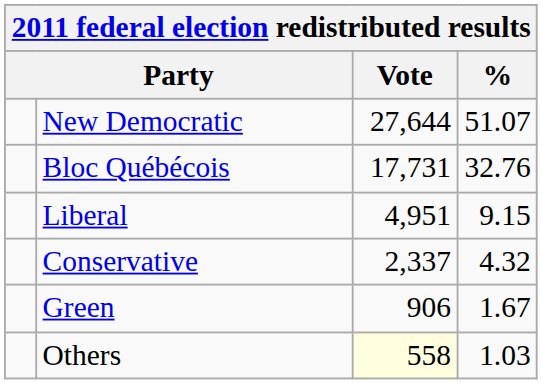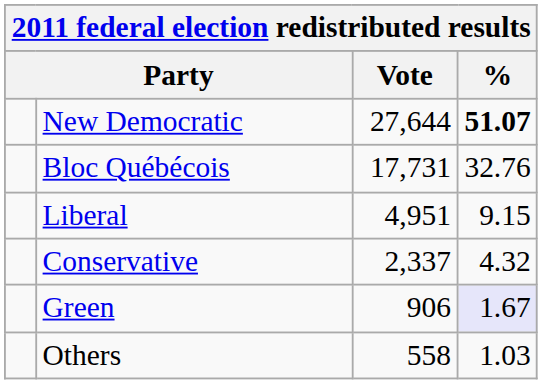New Democratic | %: normal -> bold
Green | %: no background -> lavender background
Others | Vote: lightyellow background -> no background
